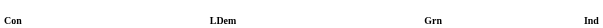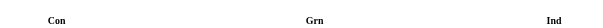- column: 13 | LDem
